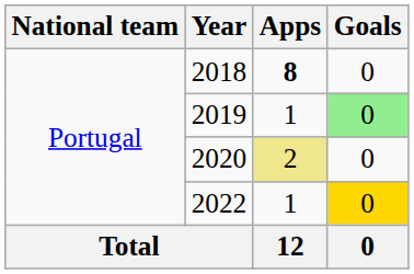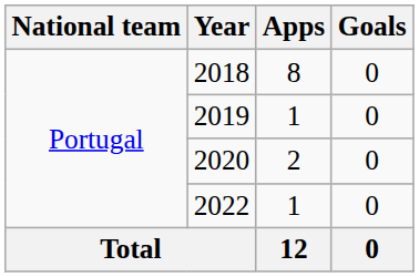2018 | Apps: bold -> normal
2019 | Goals: lightgreen background -> no background
2020 | Apps: khaki background -> no background
2022 | Goals: gold background -> no background
